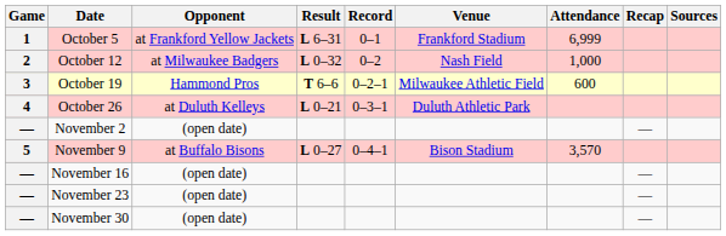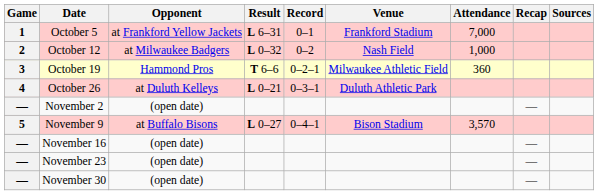October 5 | Attendance: 6,999 -> 7,000
October 19 | Attendance: 600 -> 360
